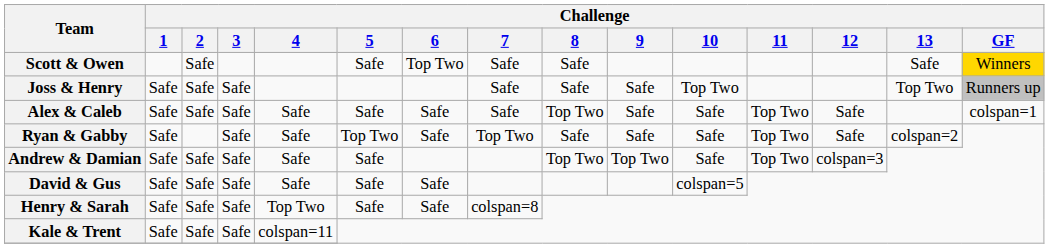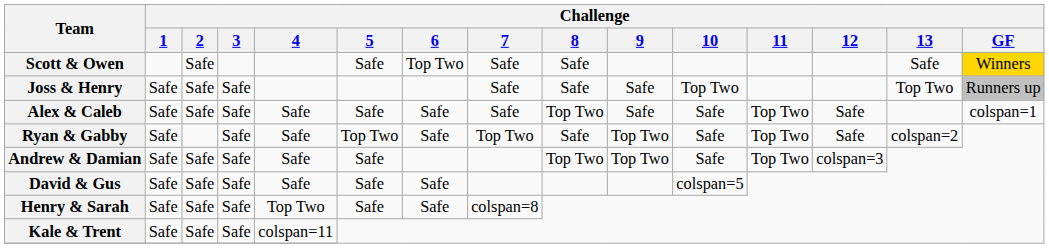Ryan & Gabby | Challenge / 9: Safe -> Top Two
